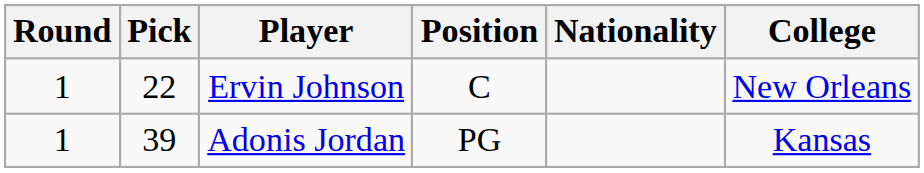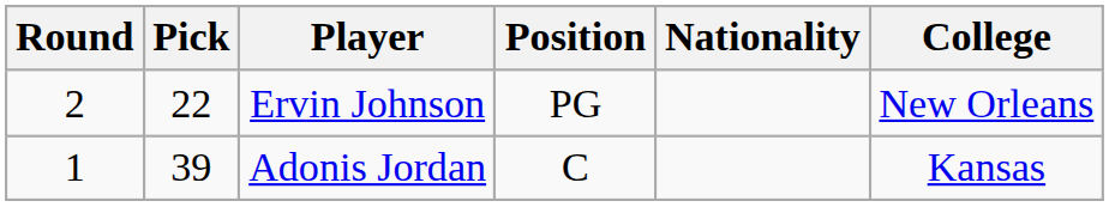Ervin Johnson | Round: 1 -> 2
Ervin Johnson | Position: C -> PG
Adonis Jordan | Position: PG -> C
